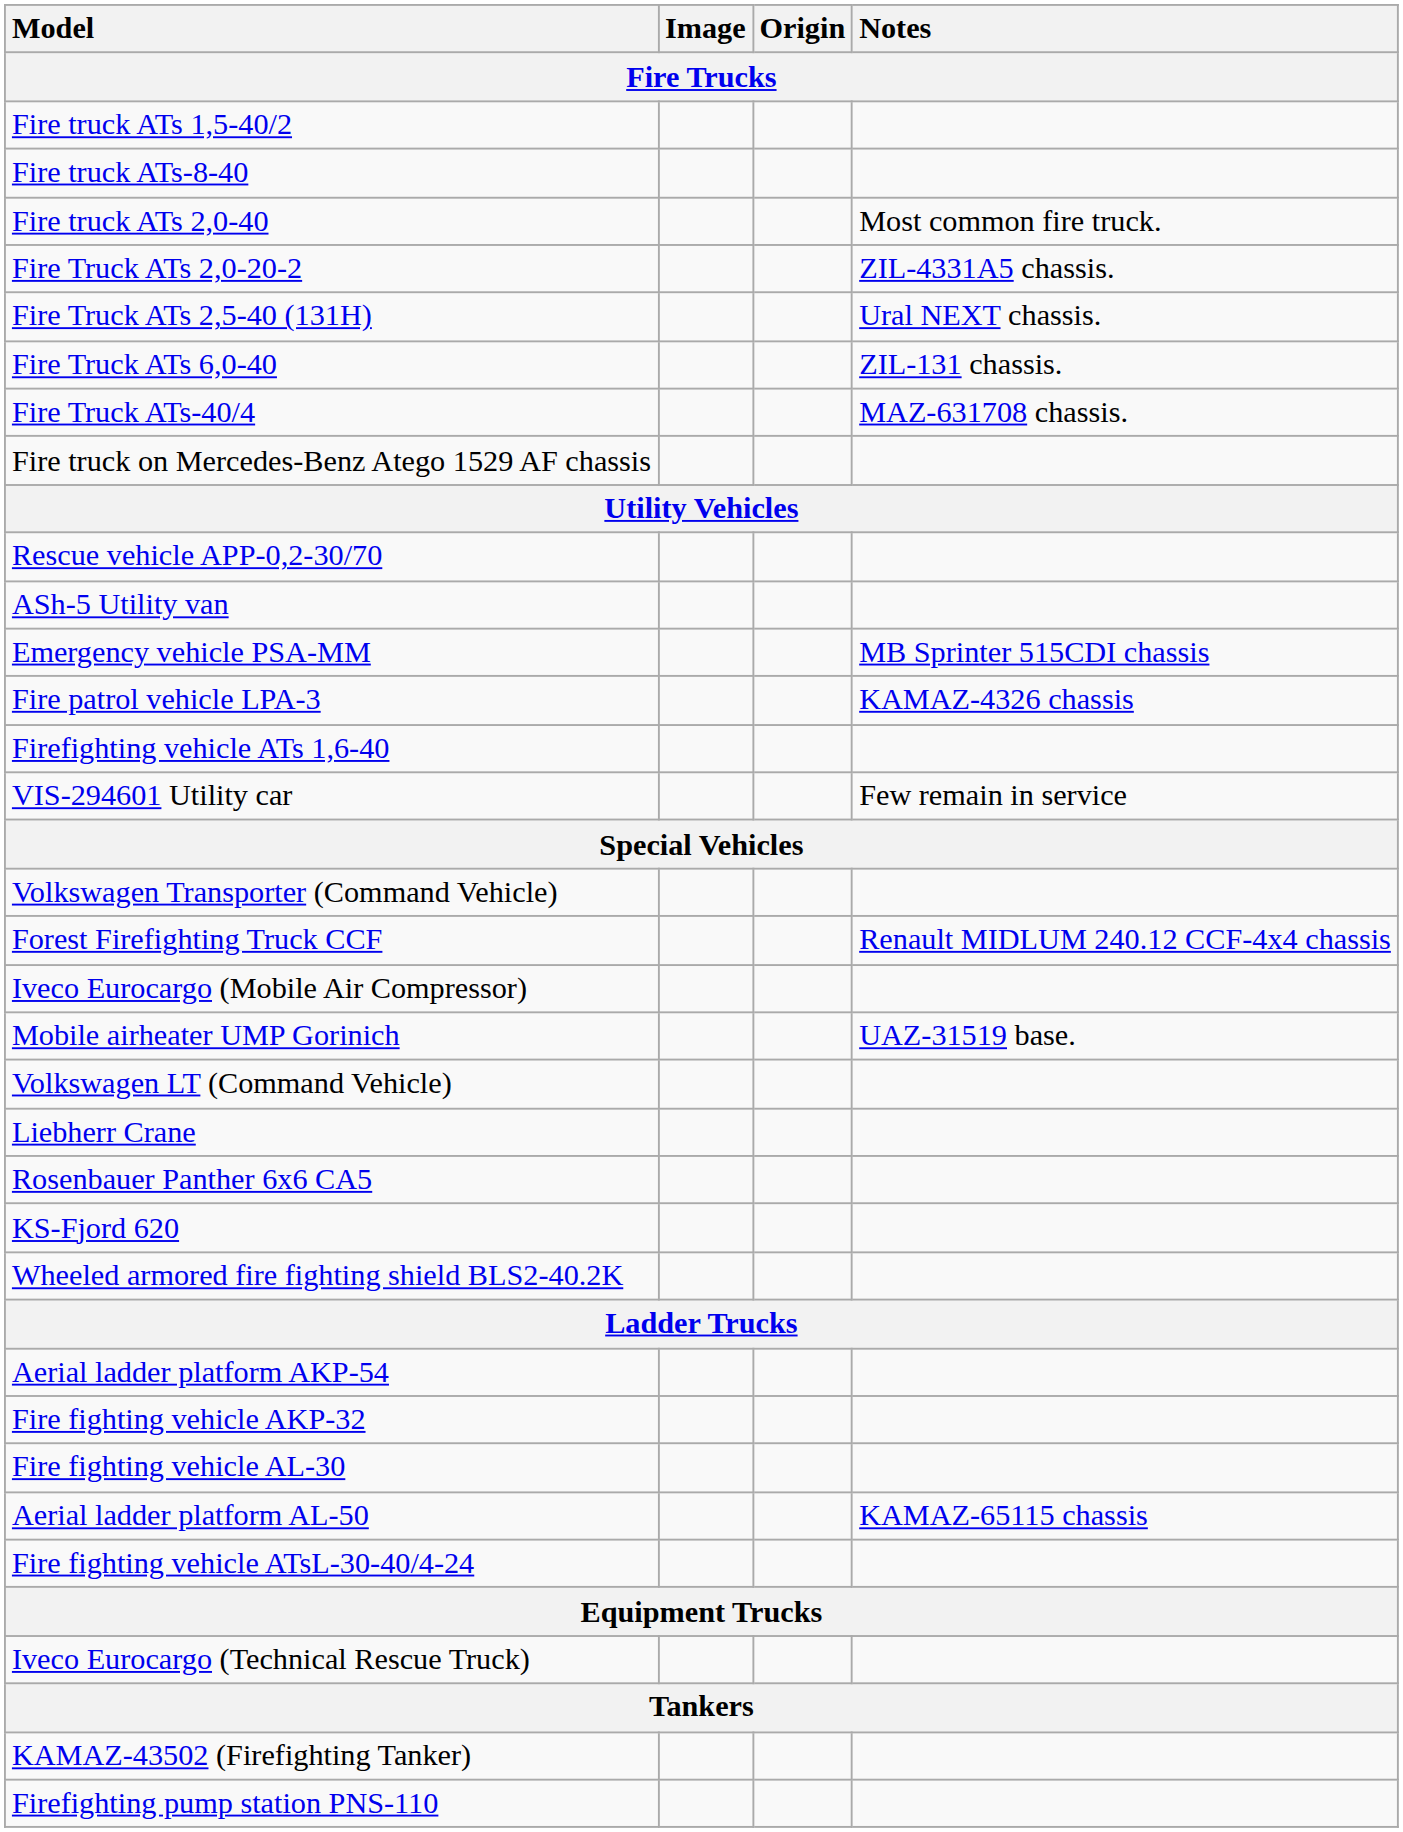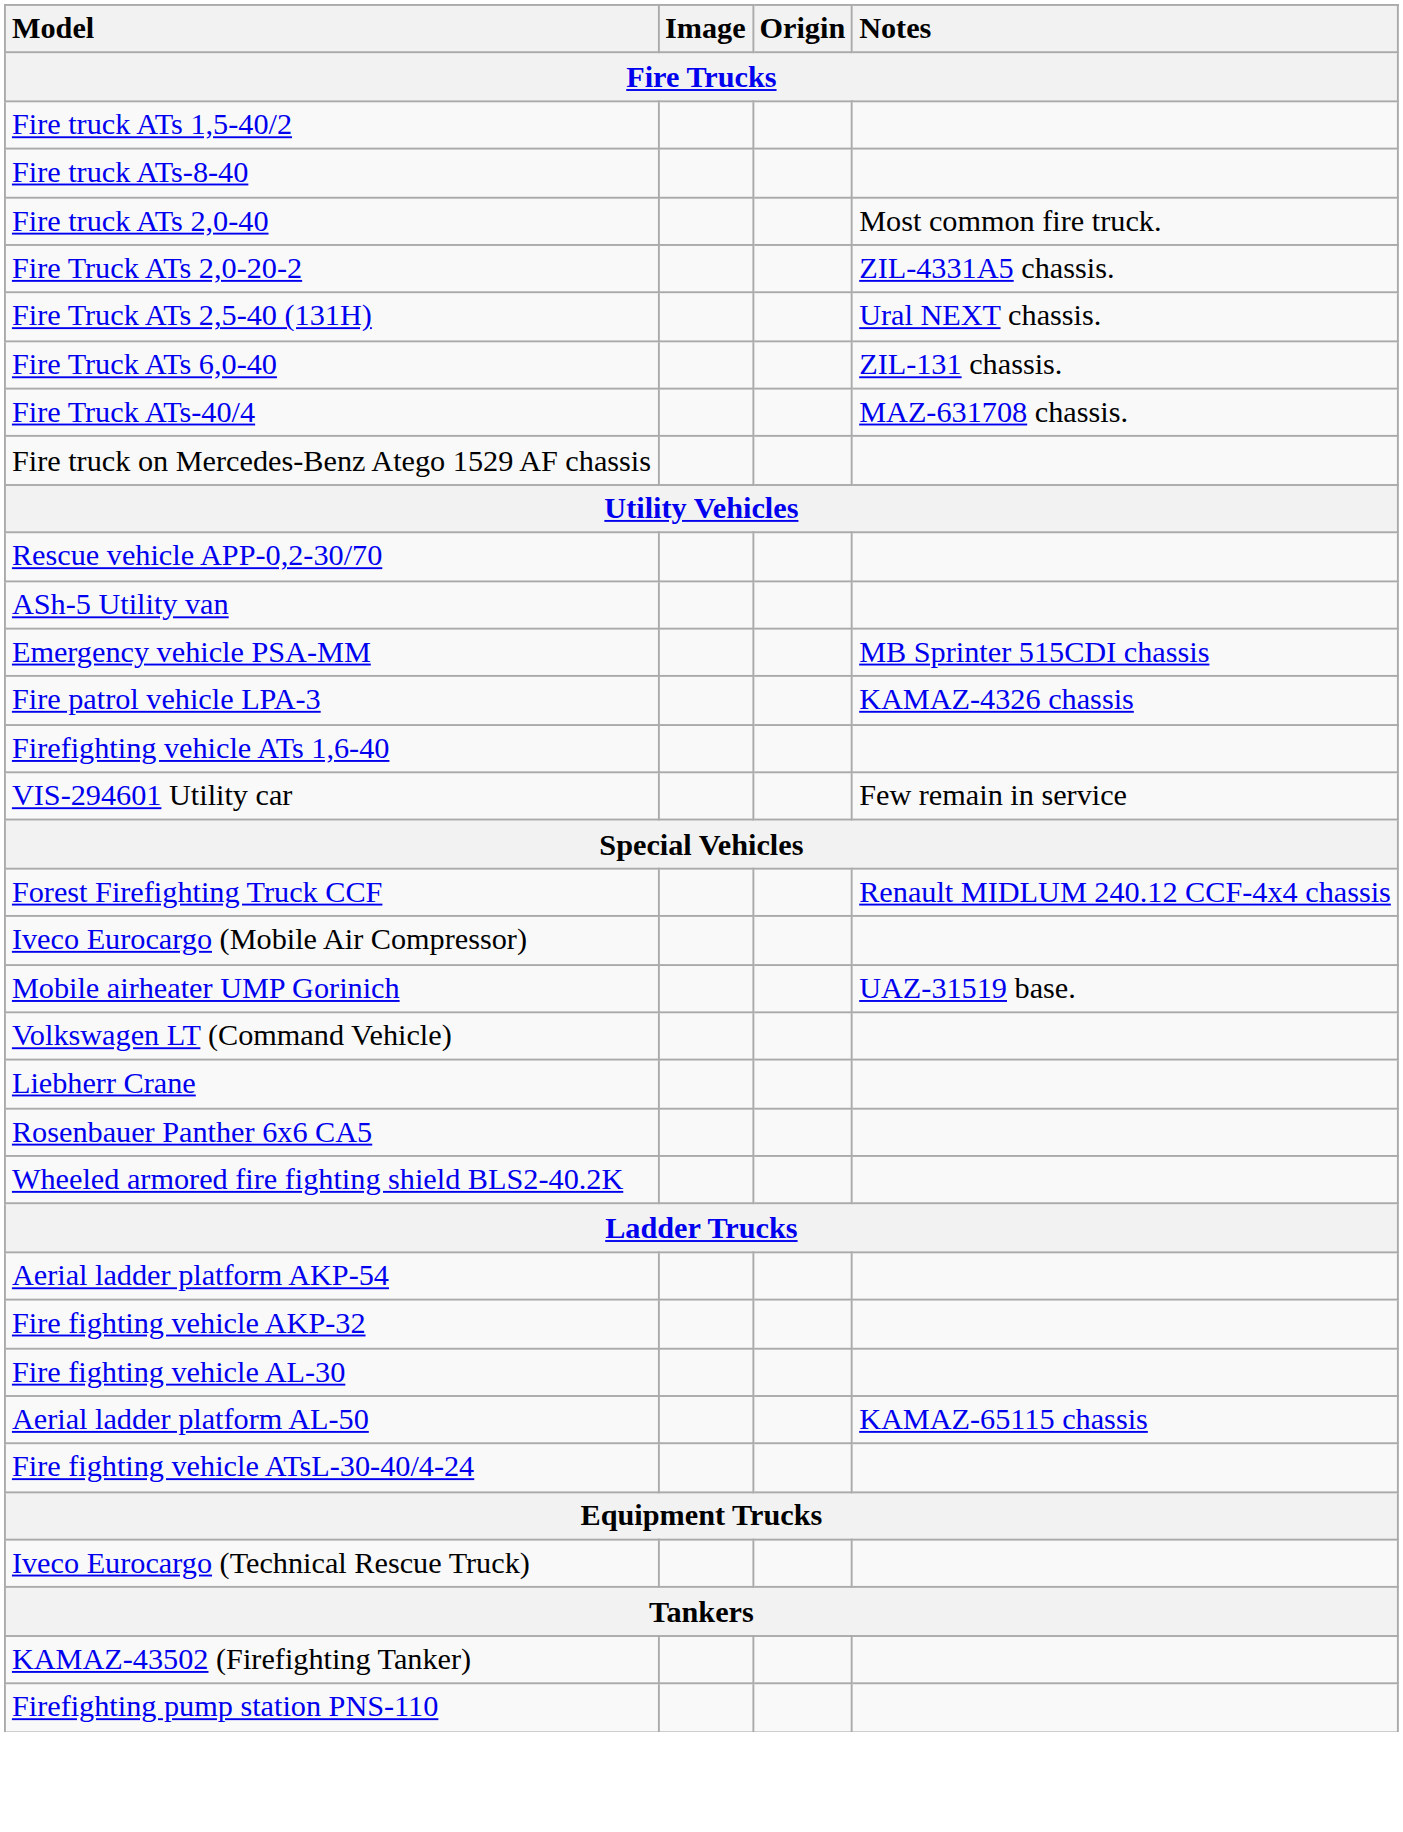- row: Volkswagen Transporter (Command Vehicle)
- row: KS-Fjord 620
